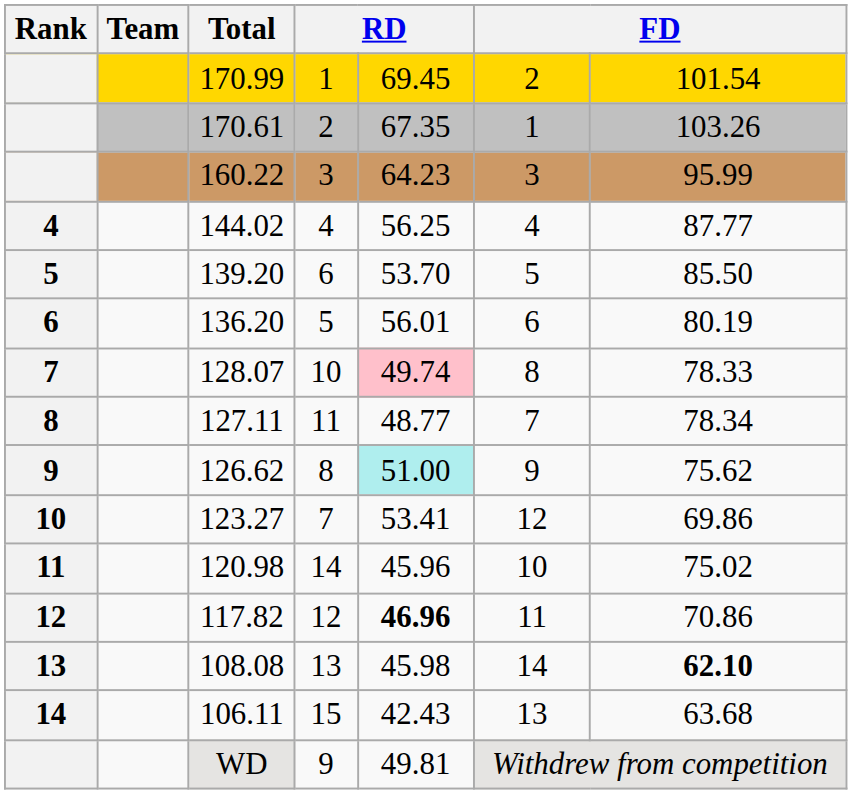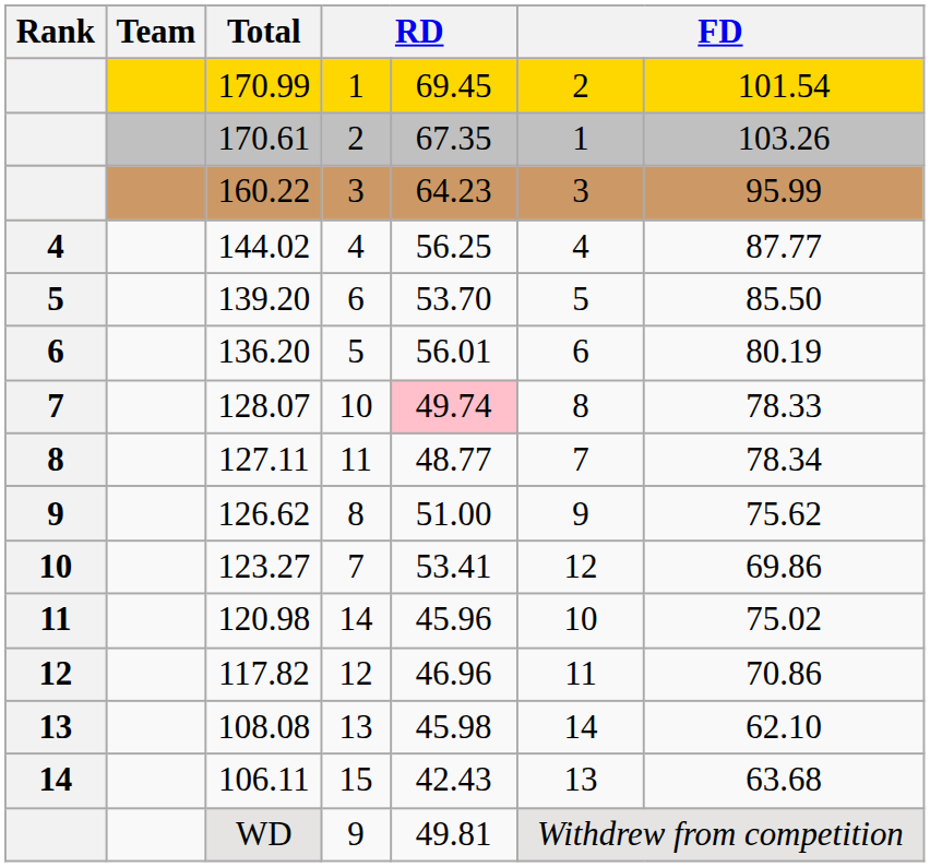126.62 | column 5: paleturquoise background -> no background
117.82 | column 5: bold -> normal
108.08 | column 7: bold -> normal
